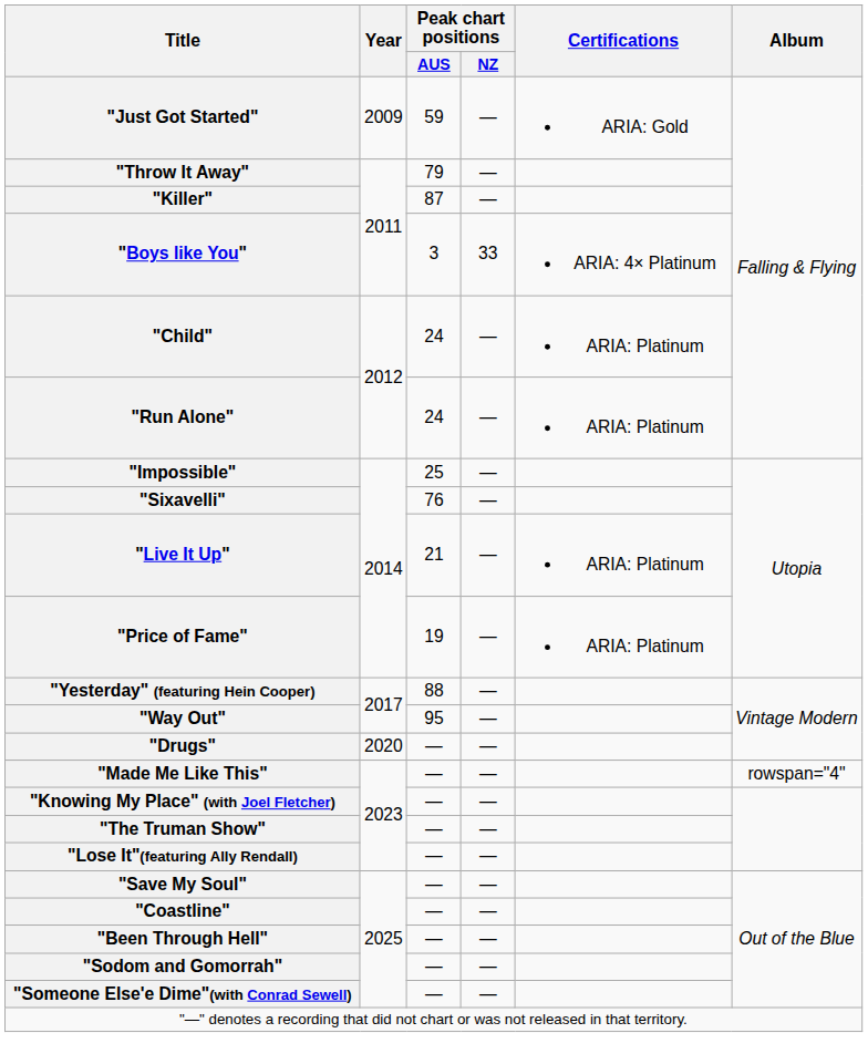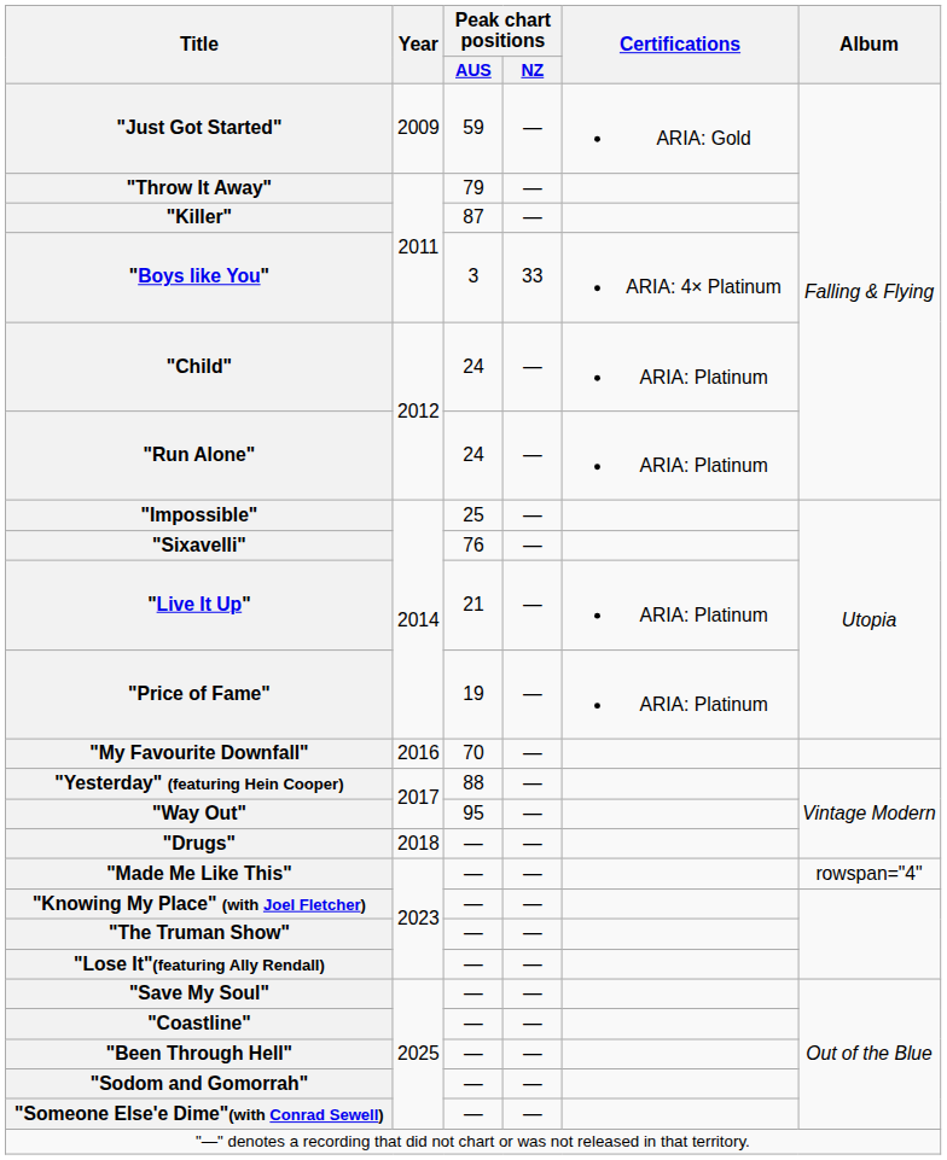+ row: "My Favourite Downfall" | 2016 | 70 | —
"Drugs" | Year: 2020 -> 2018
